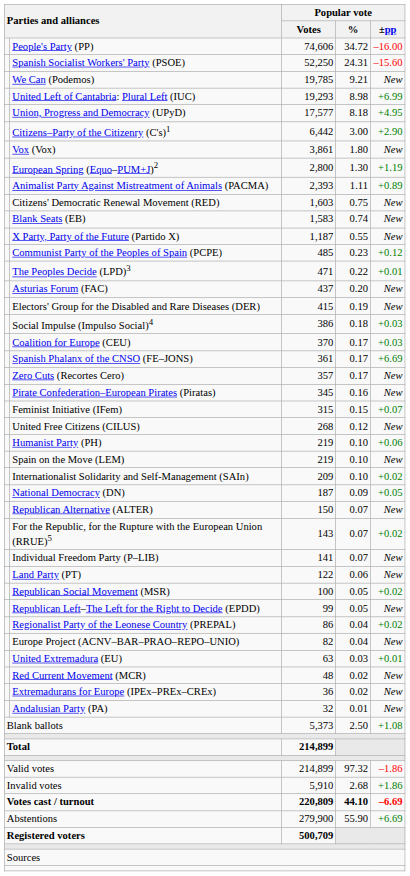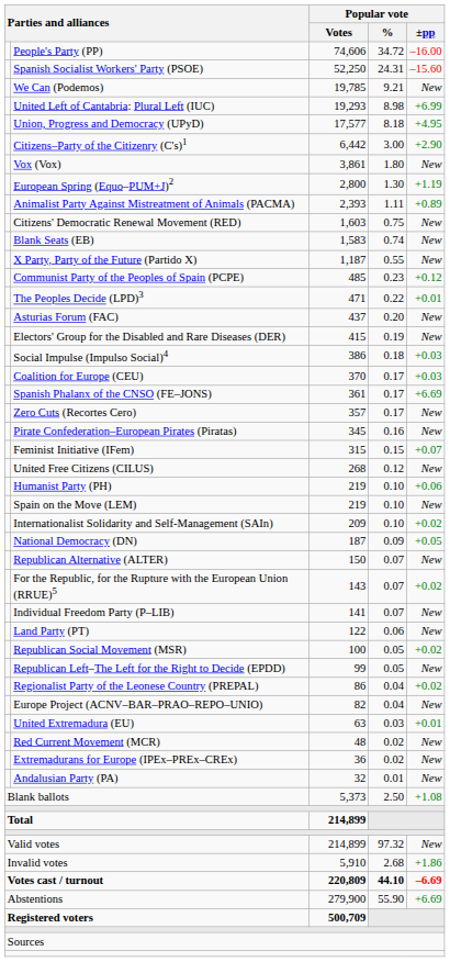Valid votes | Popular vote / ±pp: –1.86 -> New
